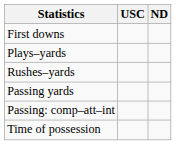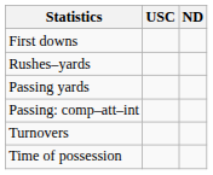- row: Plays–yards
+ row: Turnovers
